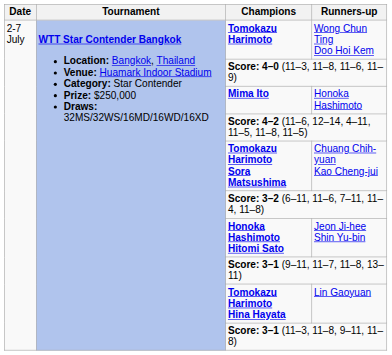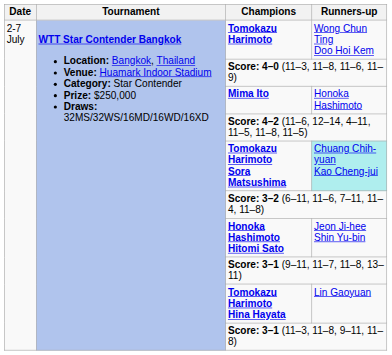Tomokazu Harimoto Sora Matsushima | Runners-up: no background -> paleturquoise background
